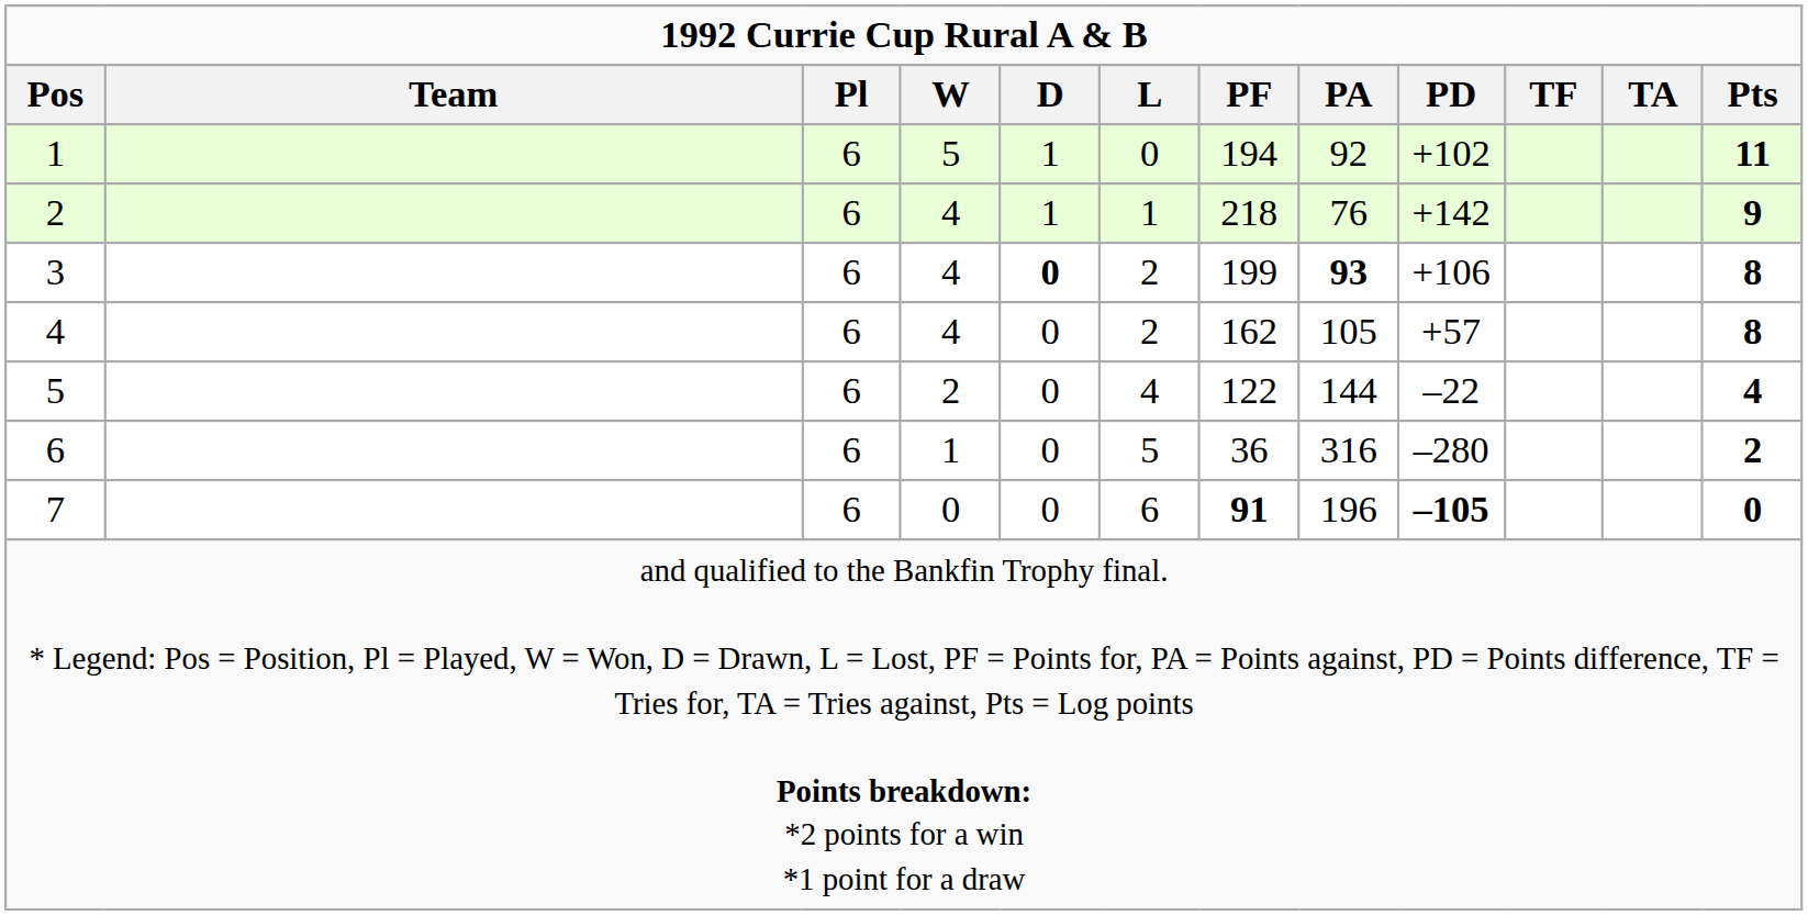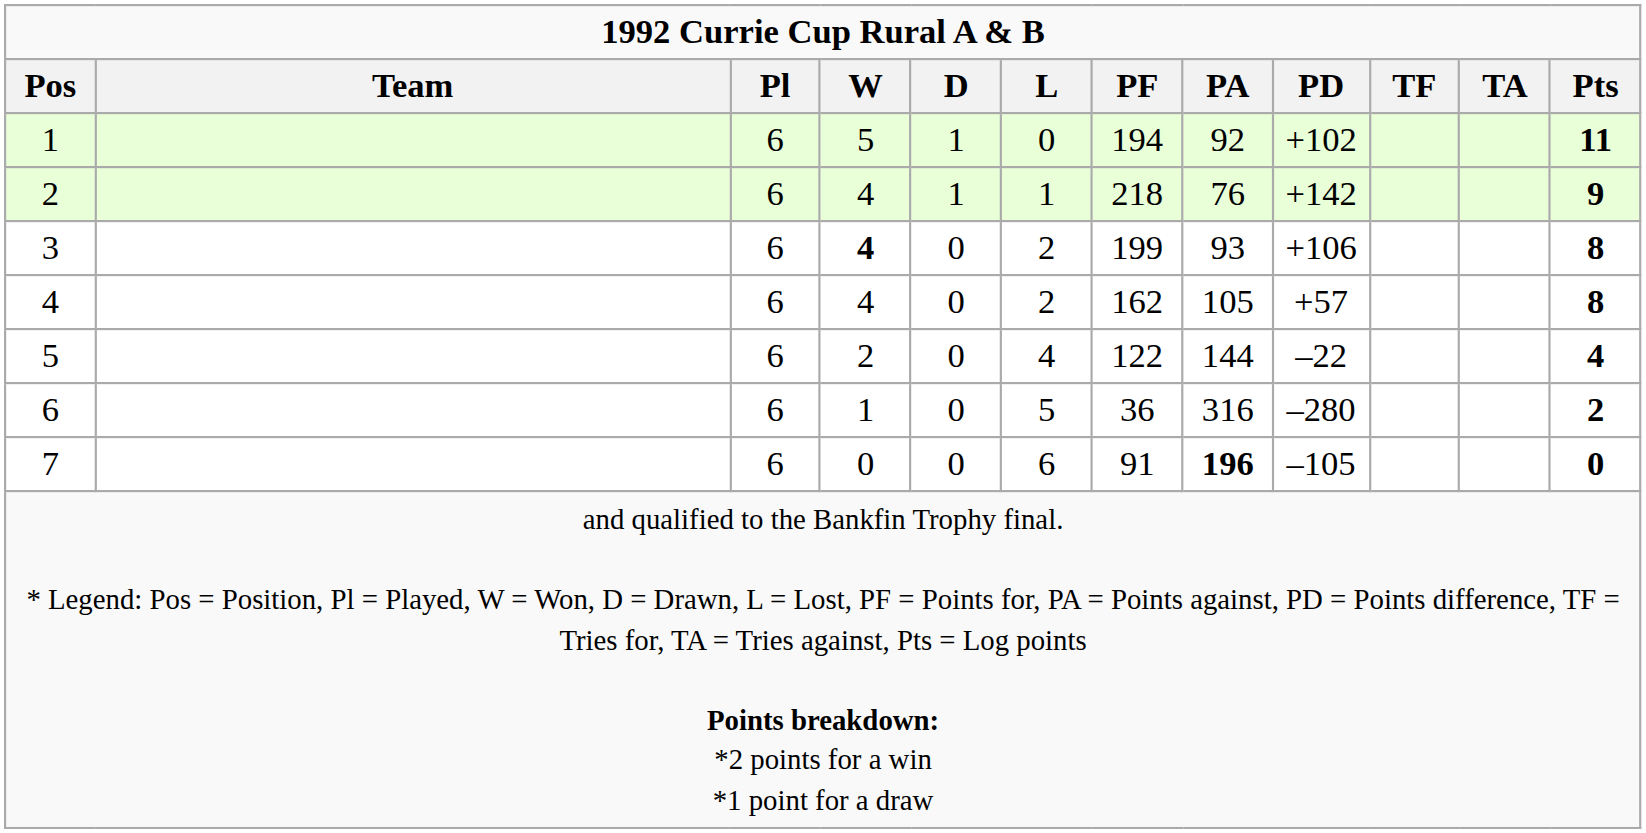3 | W: normal -> bold
3 | D: bold -> normal
3 | PA: bold -> normal
7 | PF: bold -> normal
7 | PA: normal -> bold
7 | PD: bold -> normal
